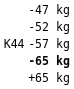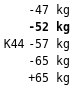-52 kg | column 2: normal -> bold
-65 kg | column 2: bold -> normal
